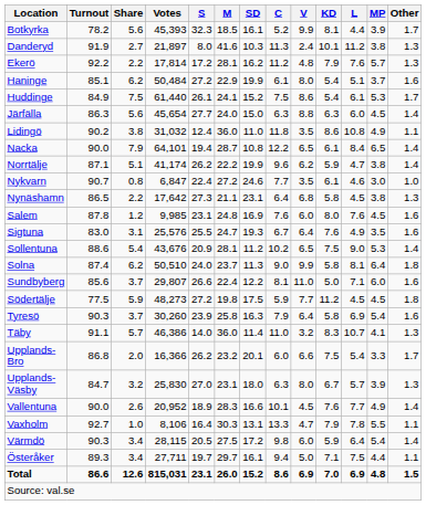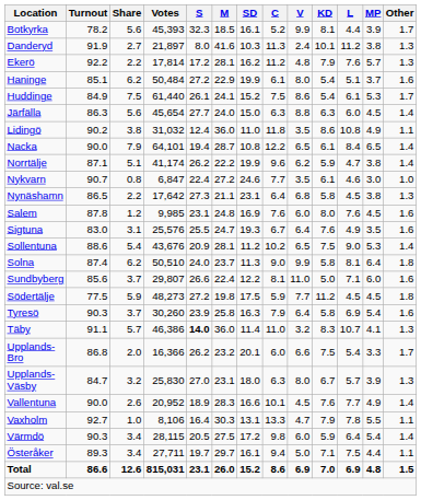Täby | S: normal -> bold
